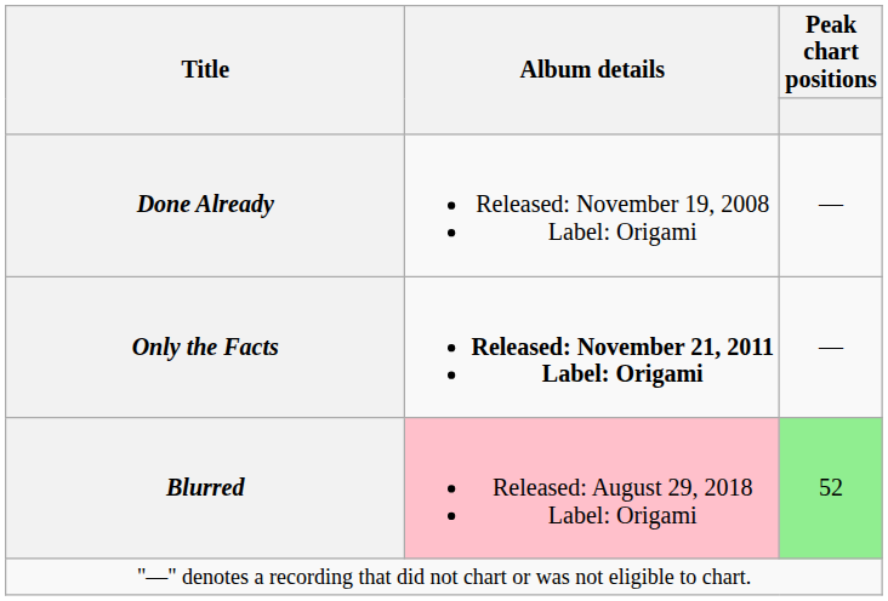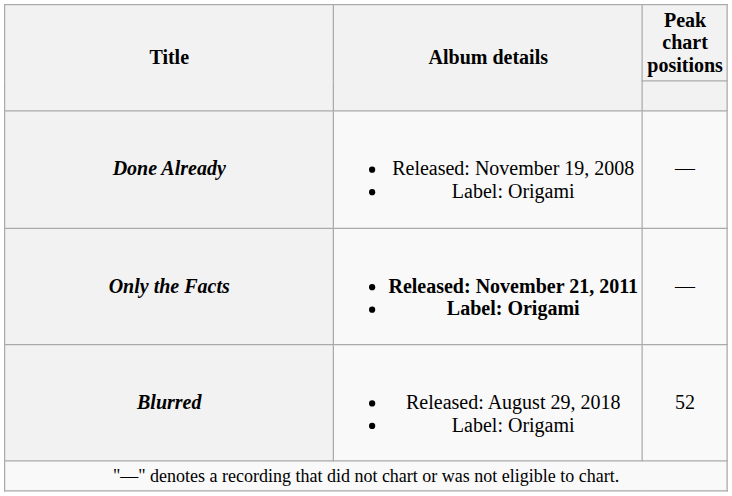Blurred | Album details: pink background -> no background
Blurred | Peak chart positions: lightgreen background -> no background
